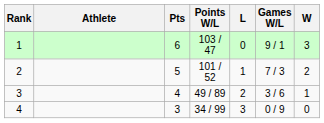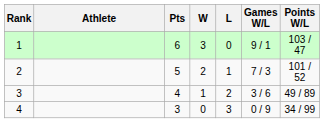columns swapped: W <-> Points W/L
